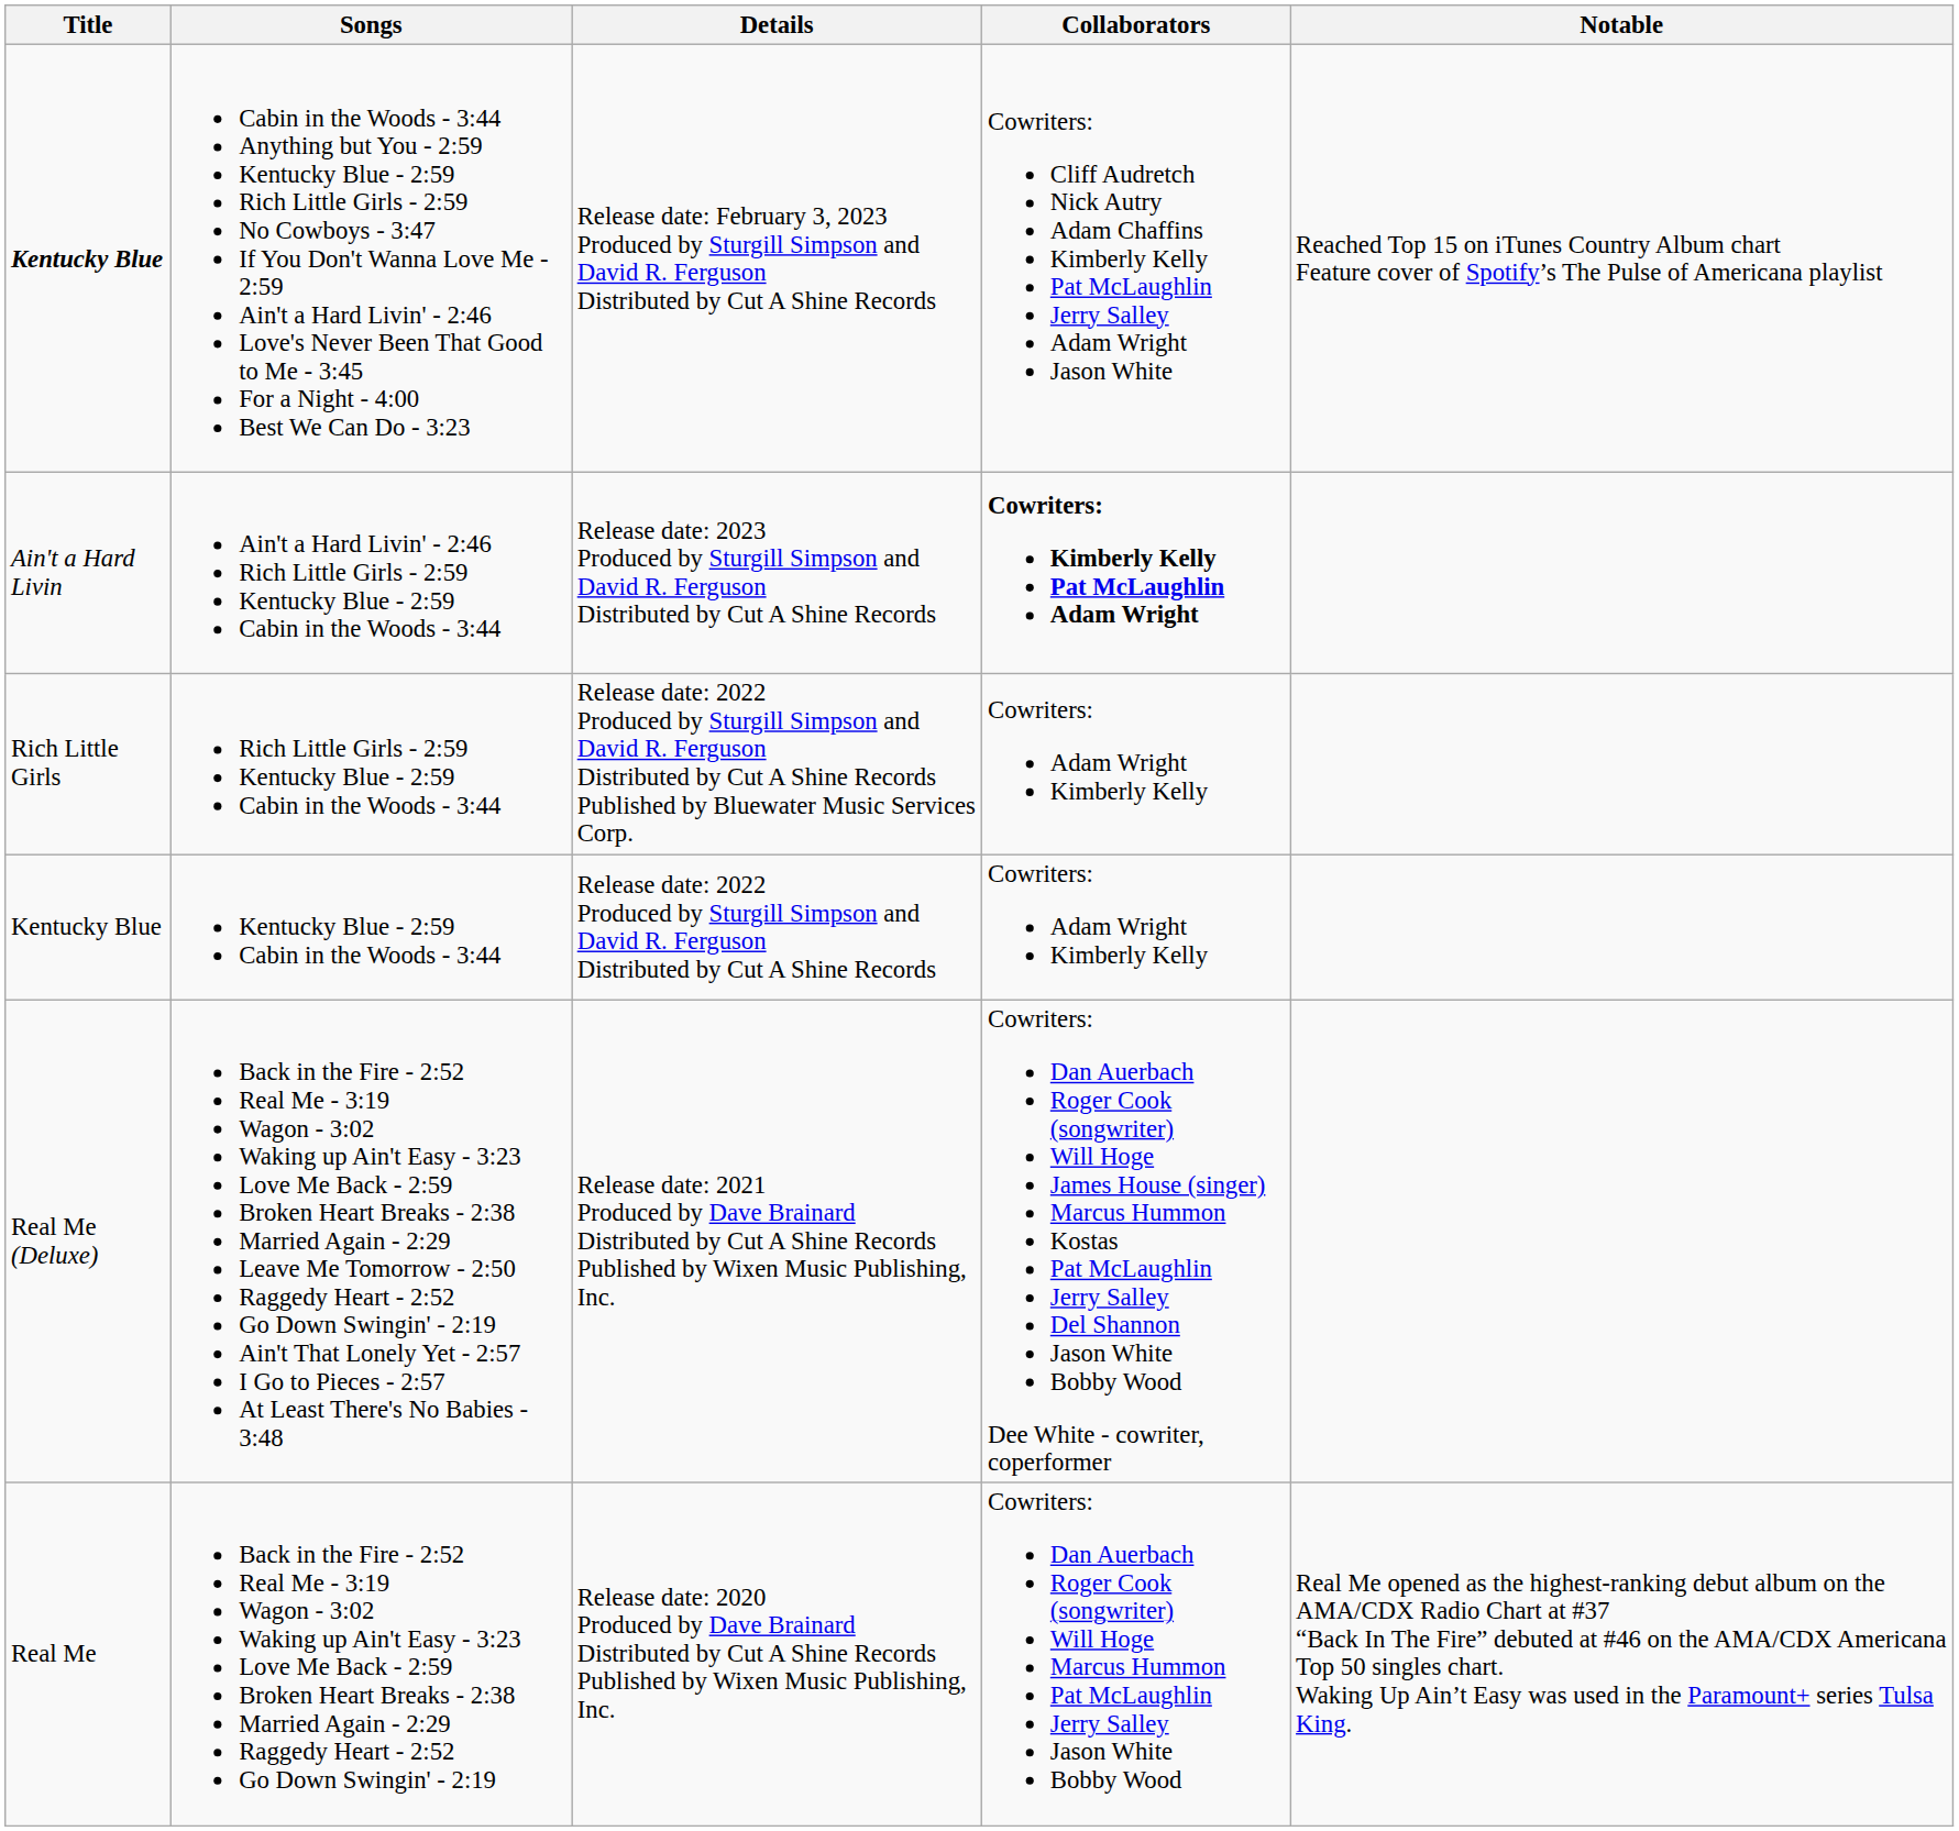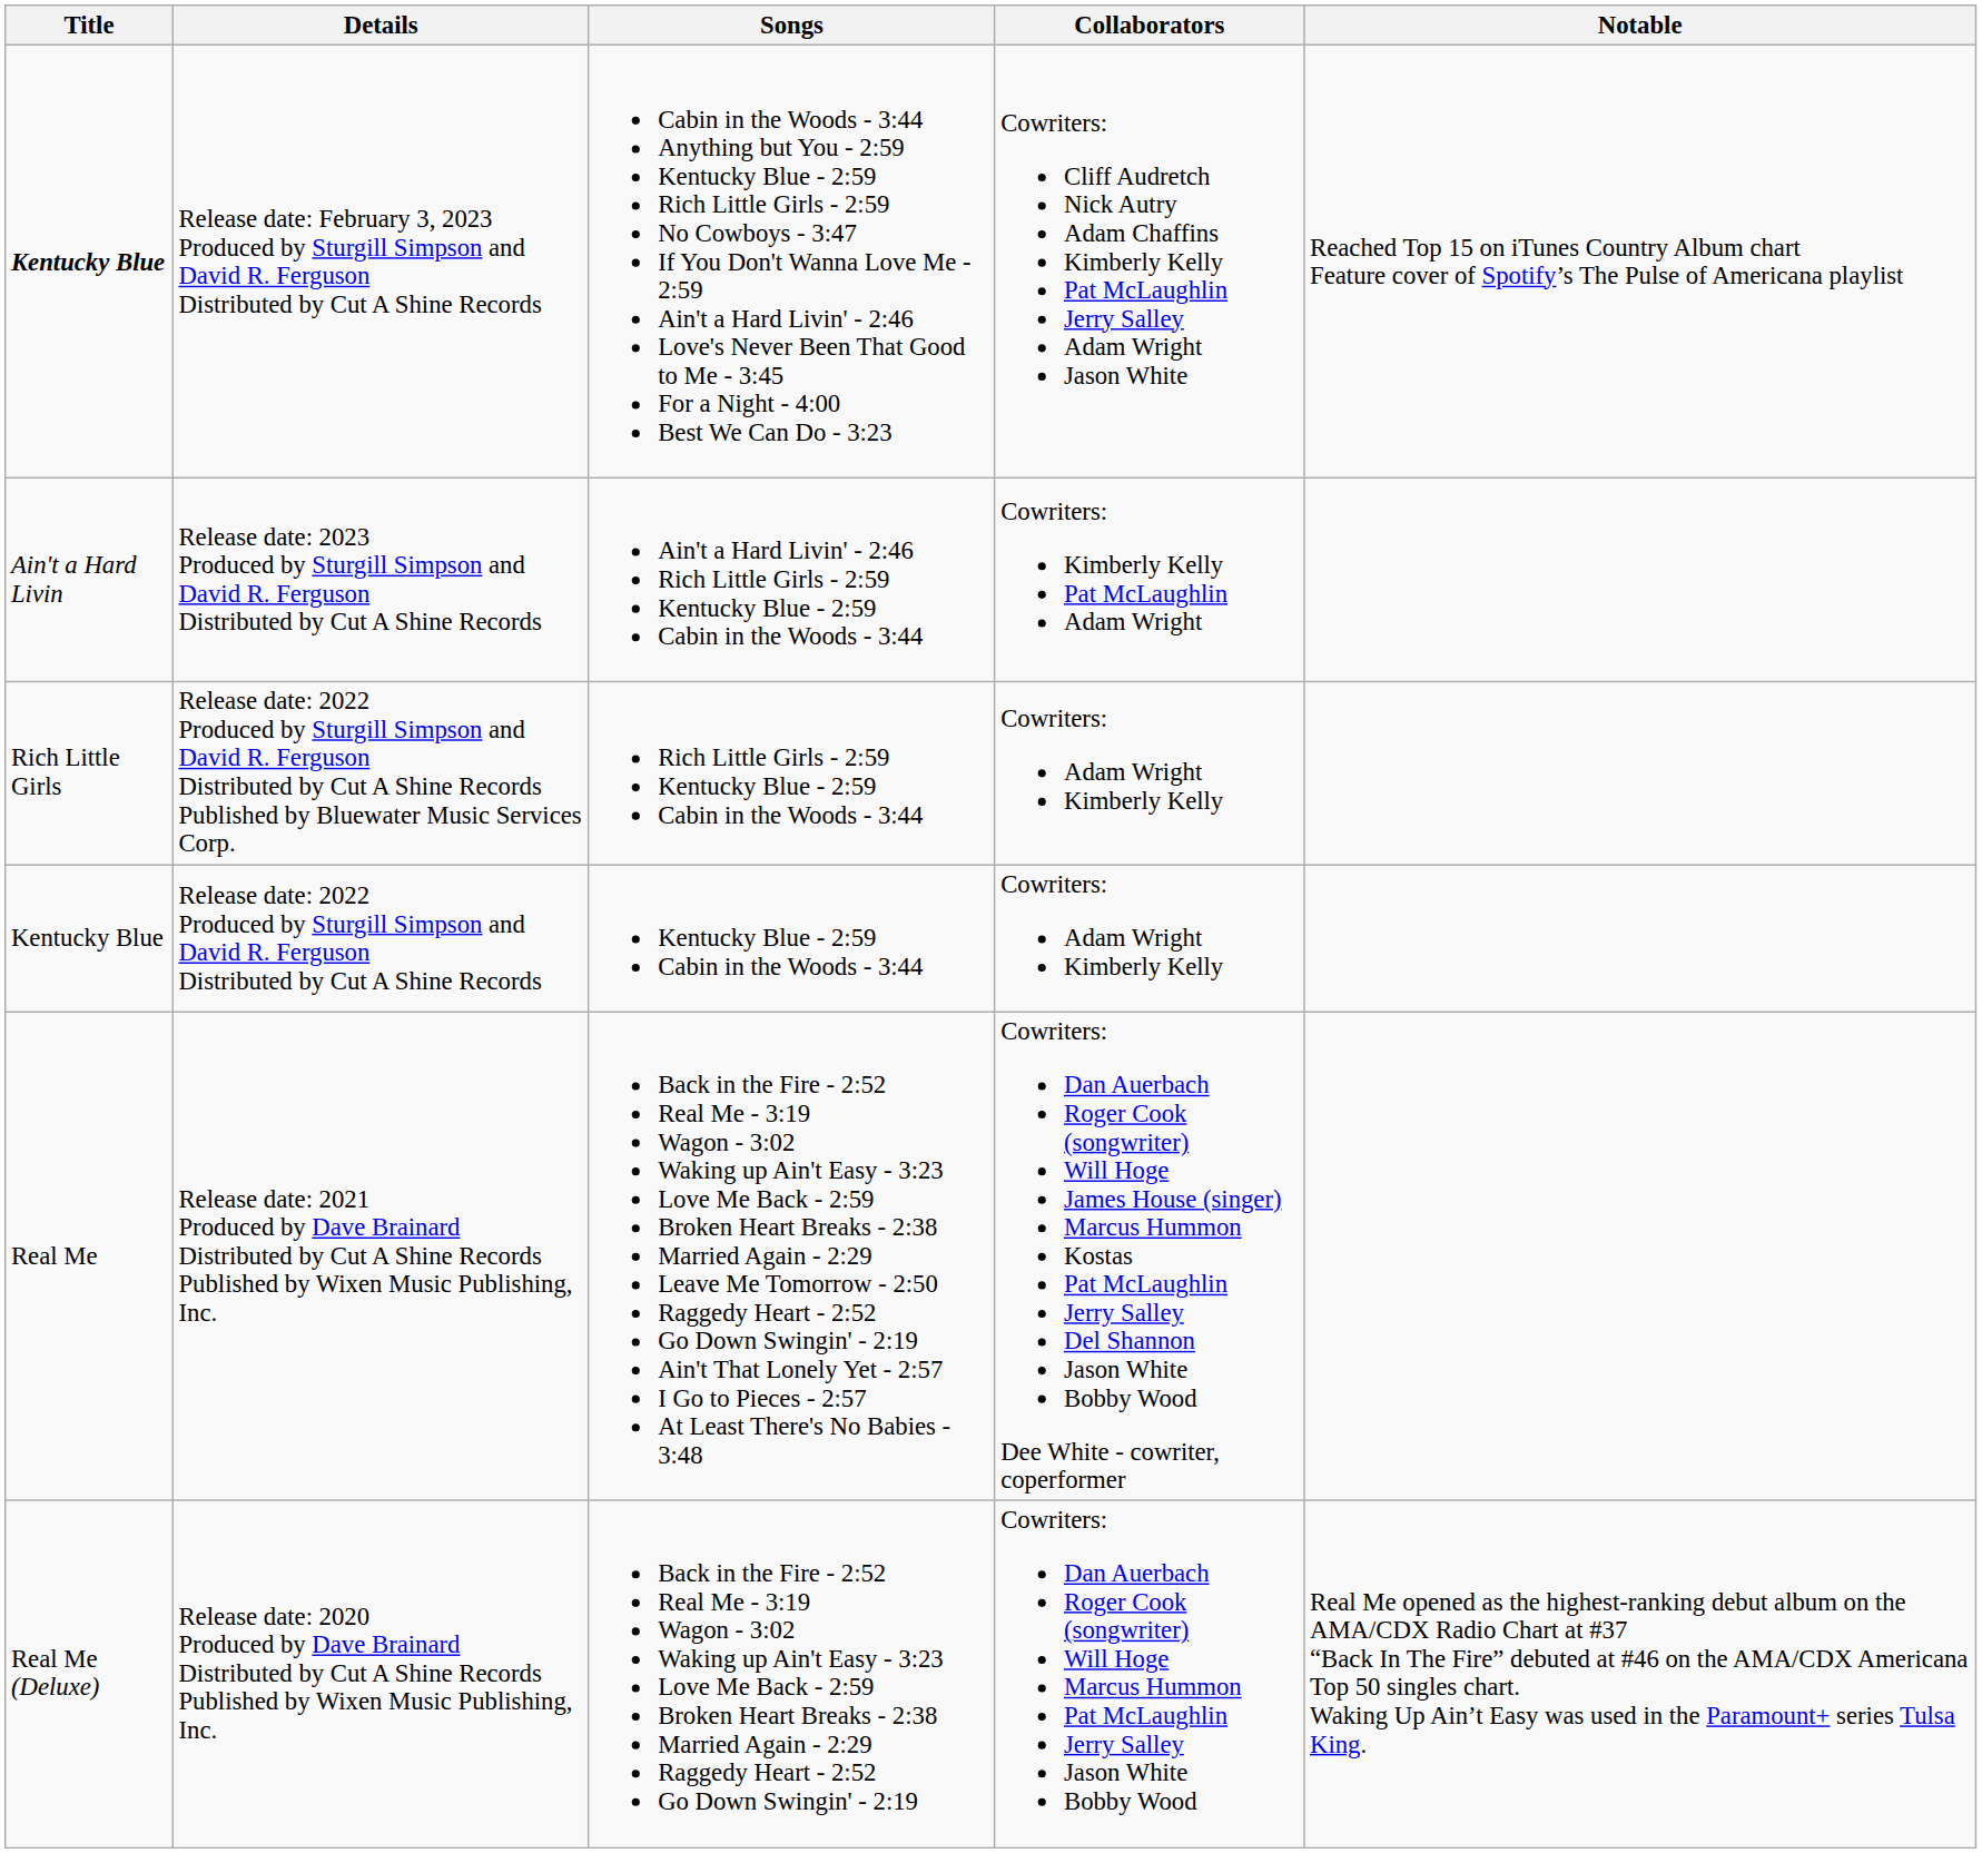columns swapped: Details <-> Songs
row 3 | Collaborators: bold -> normal
row 6 | Title: Real Me (Deluxe) -> Real Me
row 7 | Title: Real Me -> Real Me (Deluxe)
